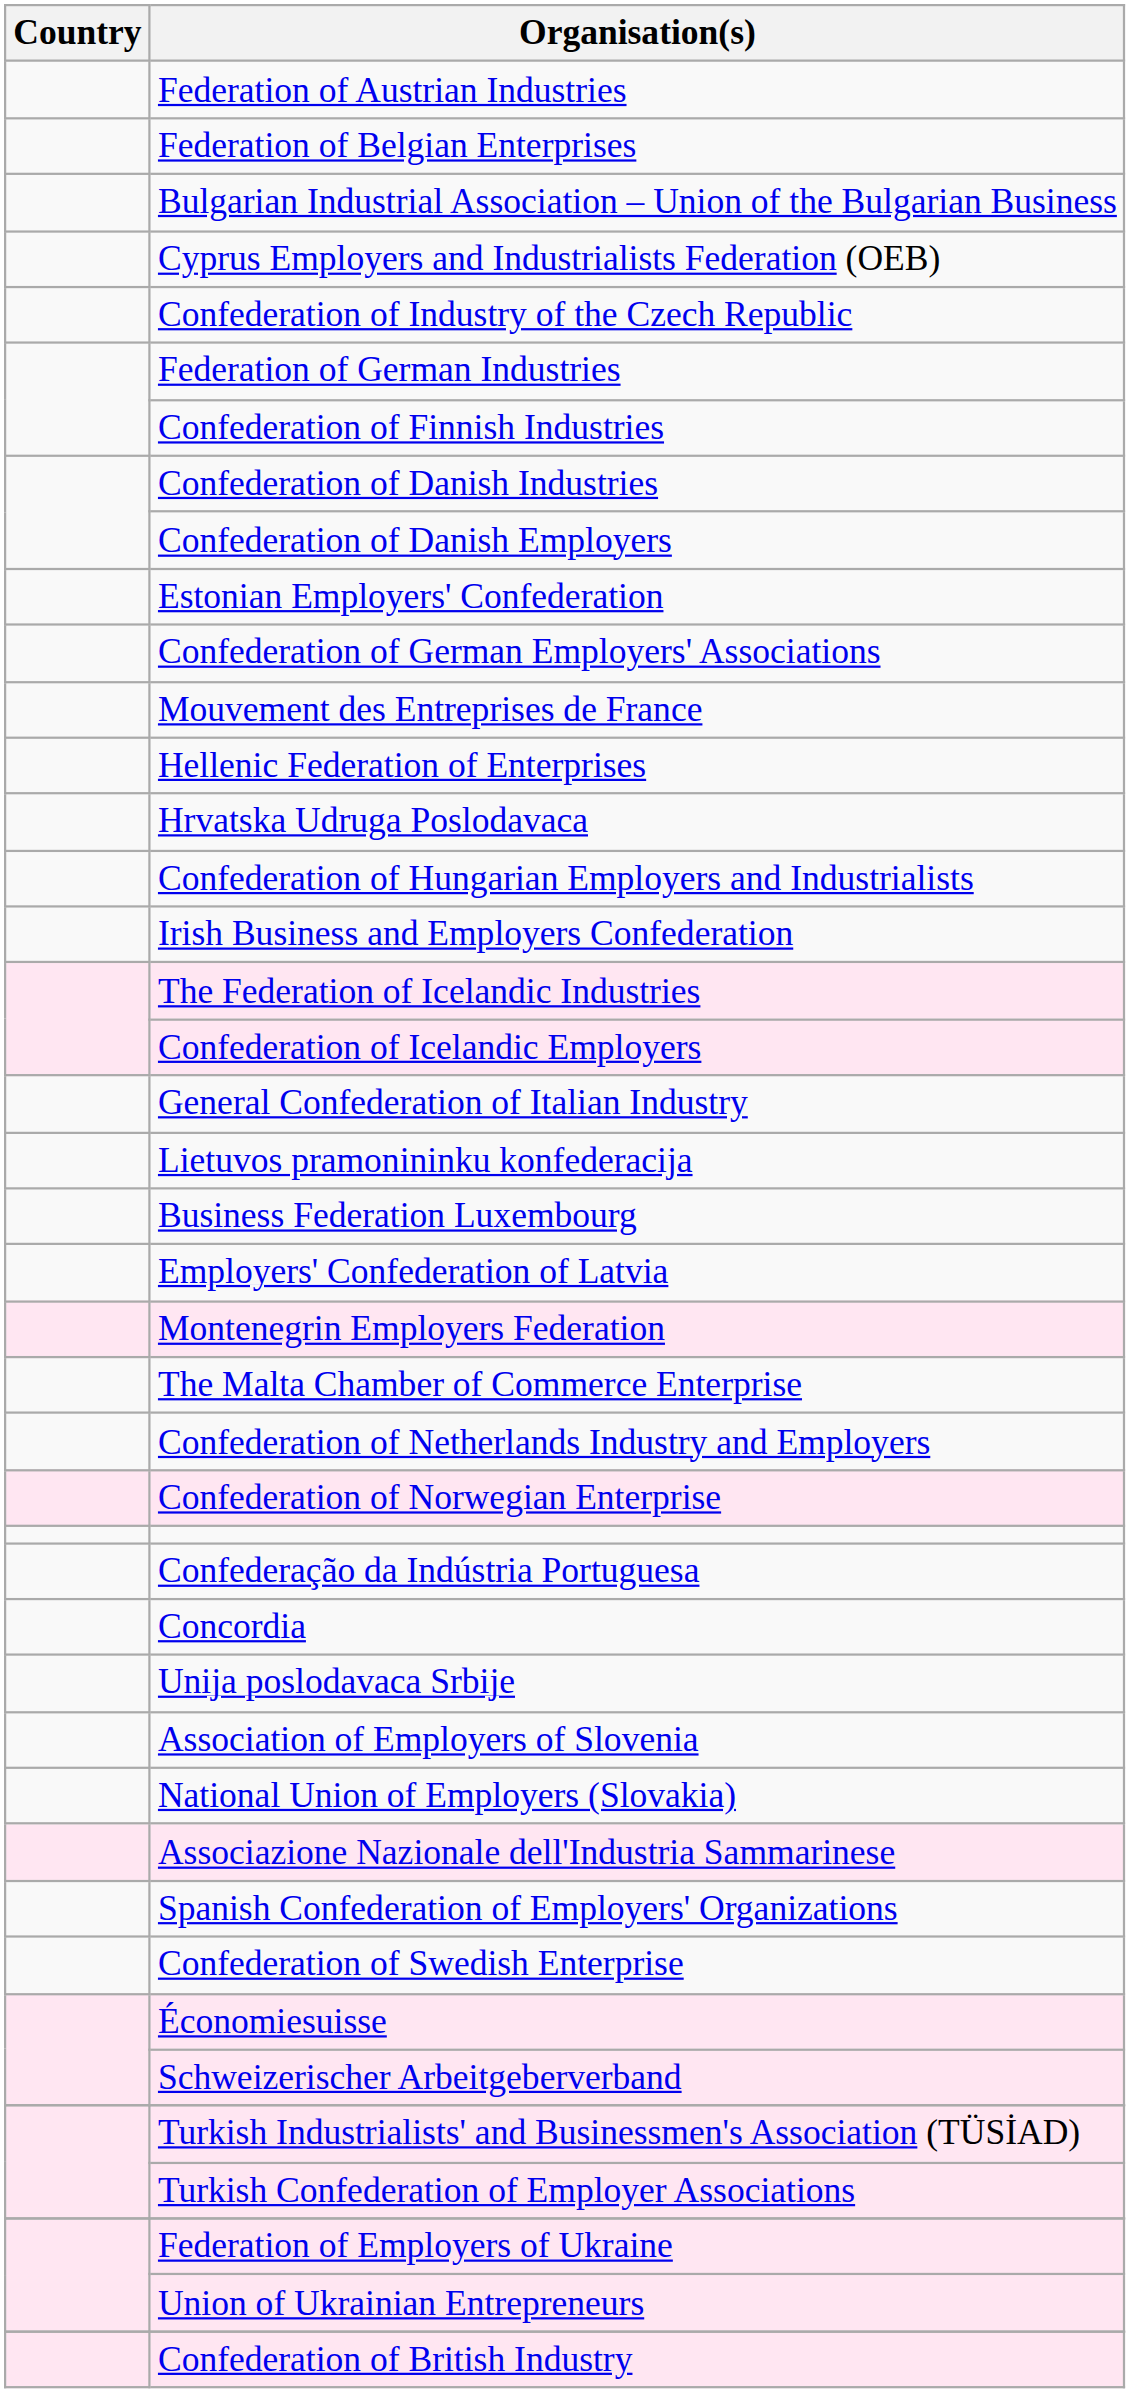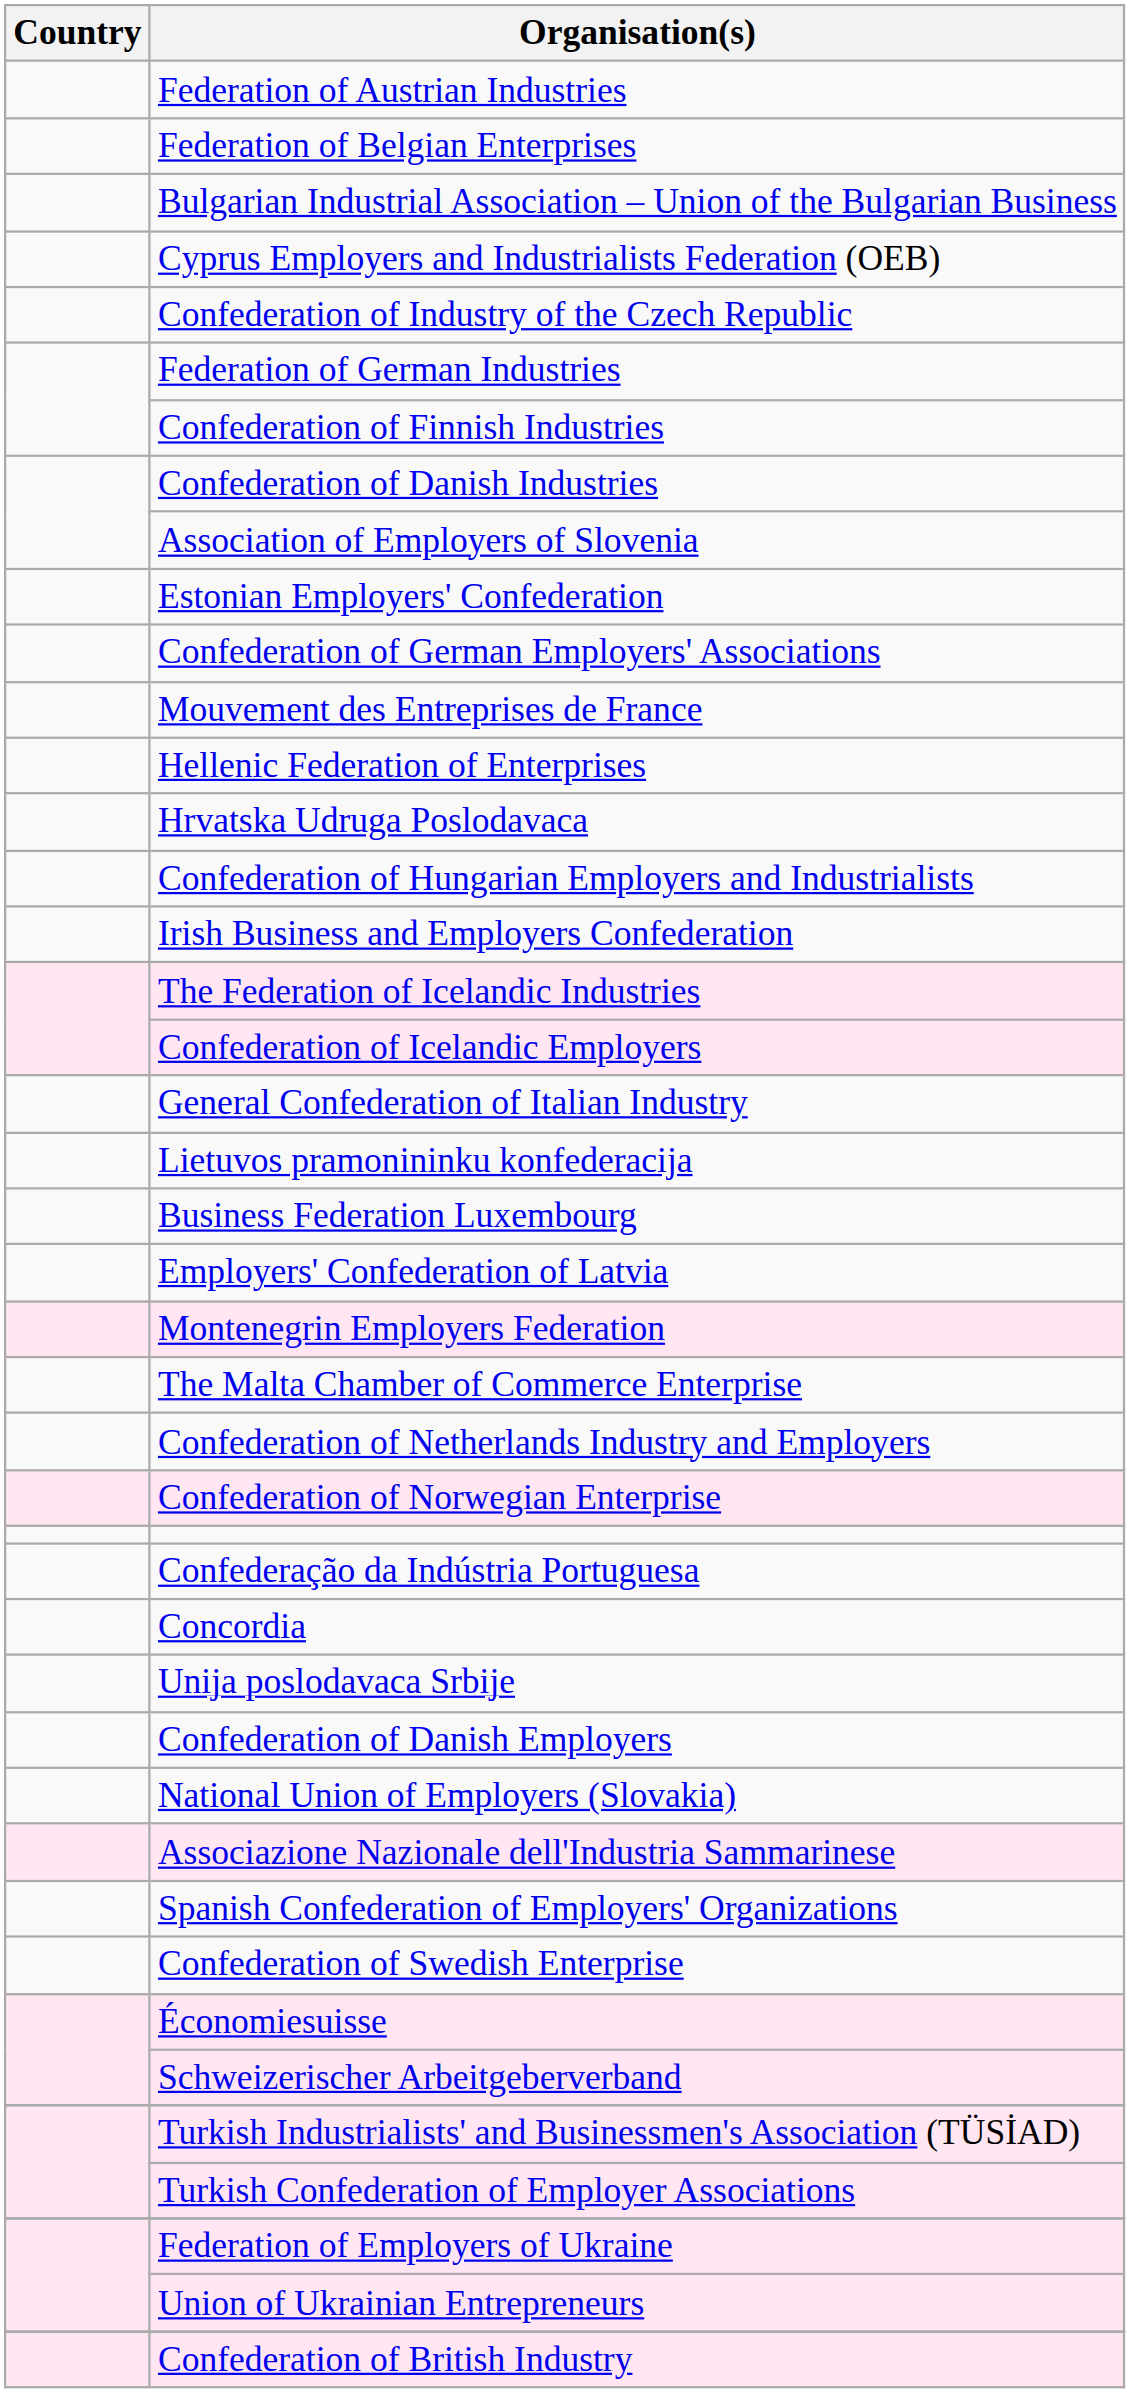row 10 | Organisation(s): Confederation of Danish Employers -> Association of Employers of Slovenia
row 32 | Organisation(s): Association of Employers of Slovenia -> Confederation of Danish Employers
